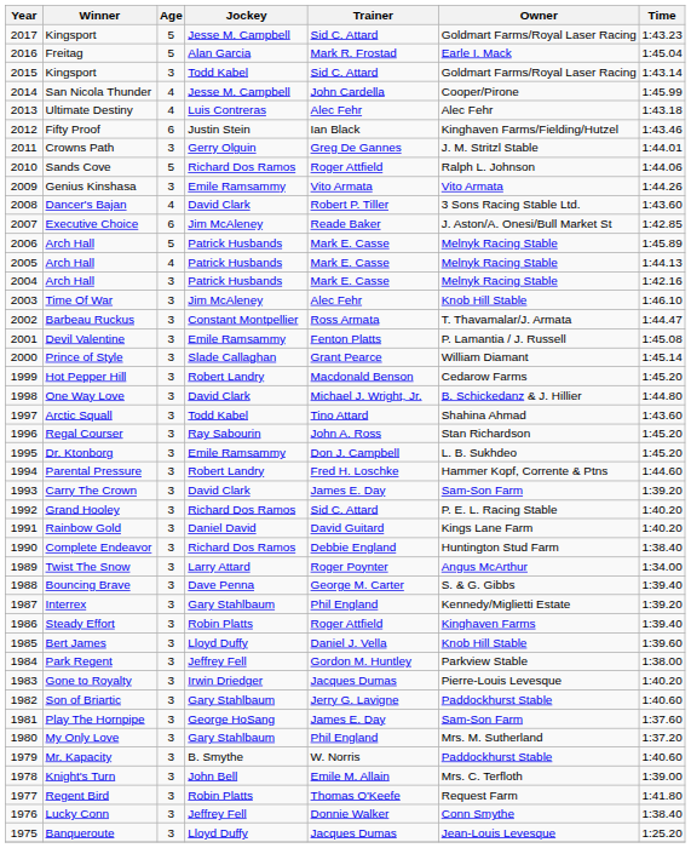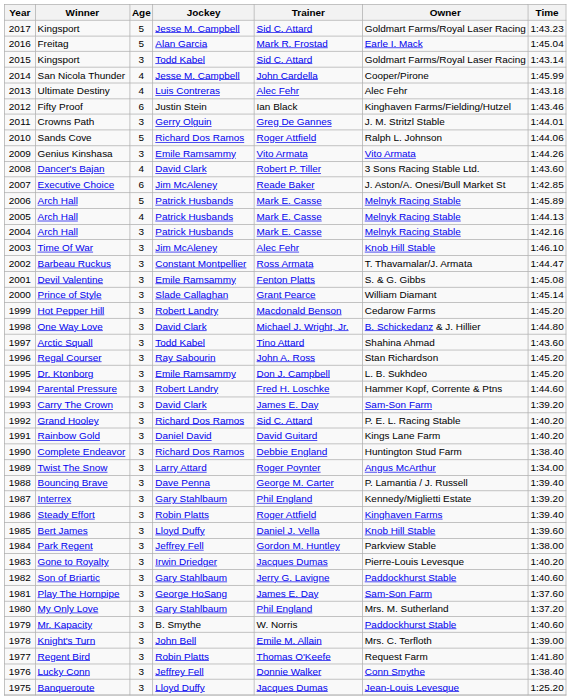Devil Valentine | Owner: P. Lamantia / J. Russell -> S. & G. Gibbs
Bouncing Brave | Owner: S. & G. Gibbs -> P. Lamantia / J. Russell
